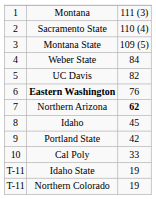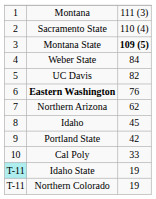Montana State | column 3: normal -> bold
Northern Arizona | column 3: bold -> normal
Idaho State | column 1: no background -> paleturquoise background
